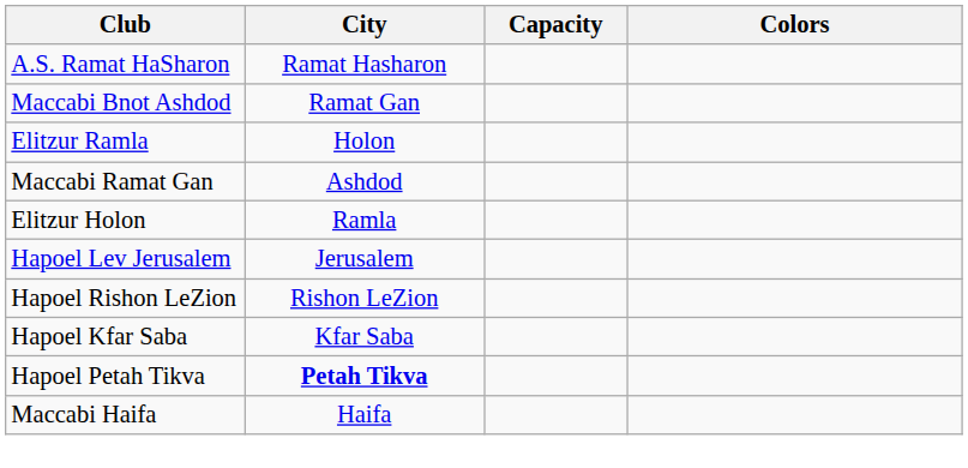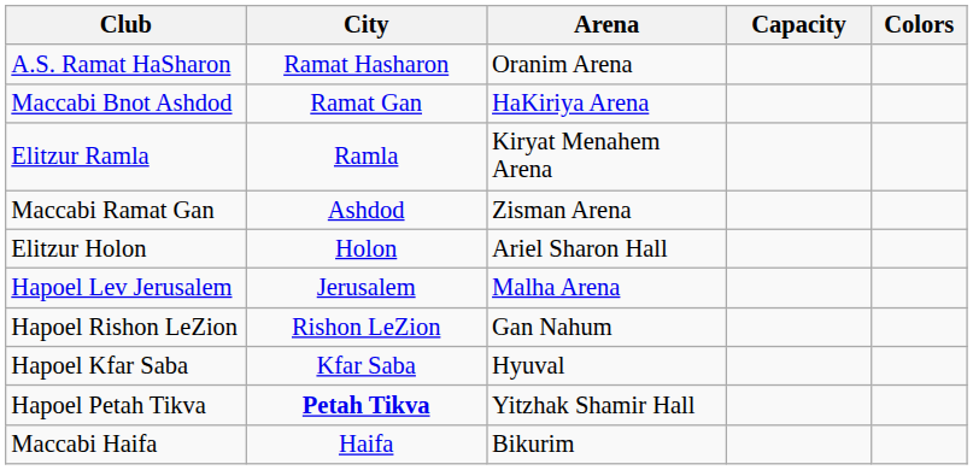+ column: Arena | Oranim Arena | HaKiriya Arena | Kiryat Menahem Arena | Zisman Arena | Ariel Sharon Hall | Malha Arena | Gan Nahum | Hyuval | Yitzhak Shamir Hall | Bikurim
Elitzur Ramla | City: Holon -> Ramla
Elitzur Holon | City: Ramla -> Holon
